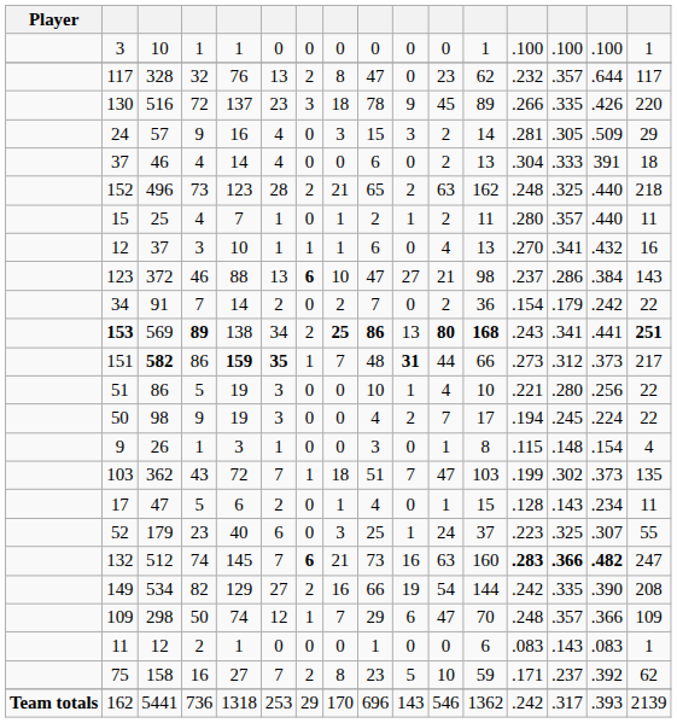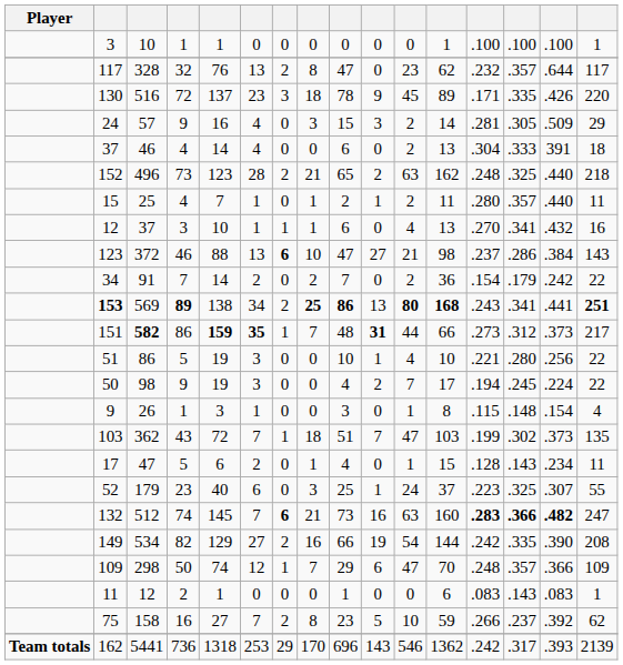130 | column 13: .266 -> .171
75 | column 13: .171 -> .266
